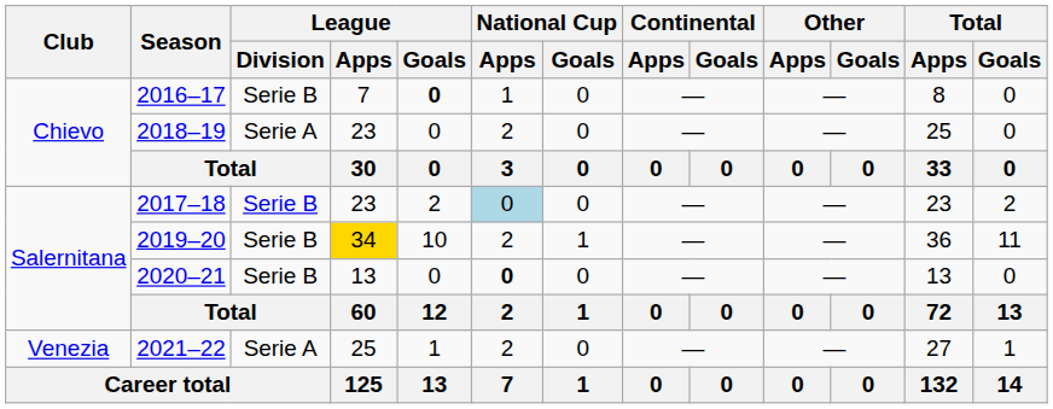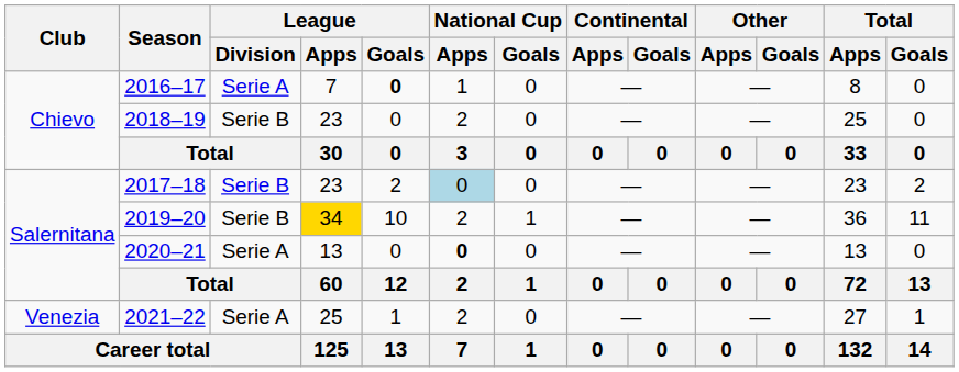2016–17 | League / Division: Serie B -> Serie A
2018–19 | League / Division: Serie A -> Serie B
2020–21 | League / Division: Serie B -> Serie A
